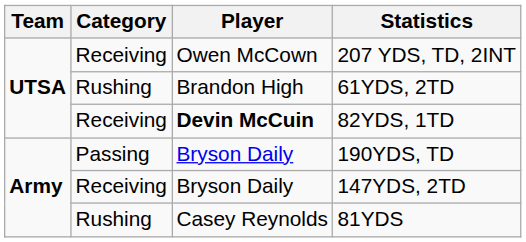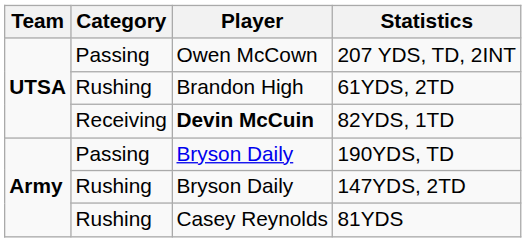207 YDS, TD, 2INT | Category: Receiving -> Passing
147YDS, 2TD | Category: Receiving -> Rushing
